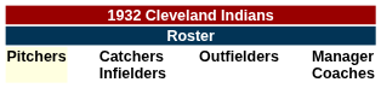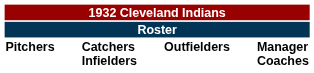Pitchers | column 1: lightyellow background -> no background
